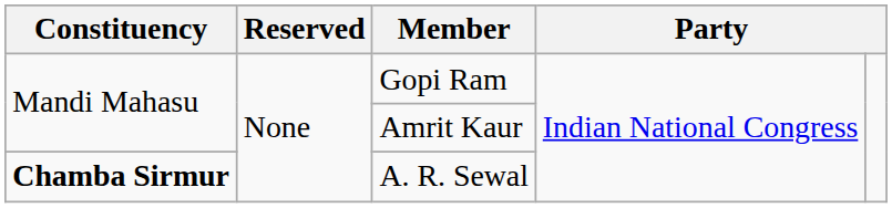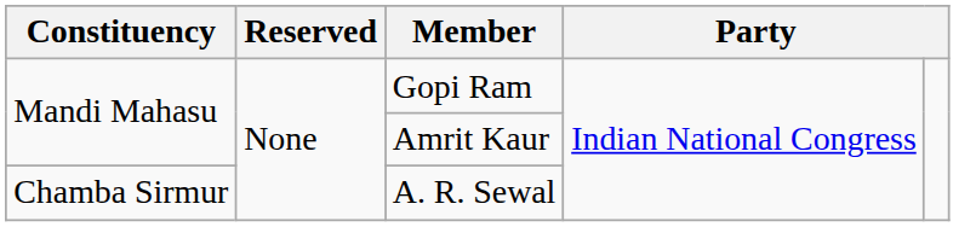A. R. Sewal | Constituency: bold -> normal
